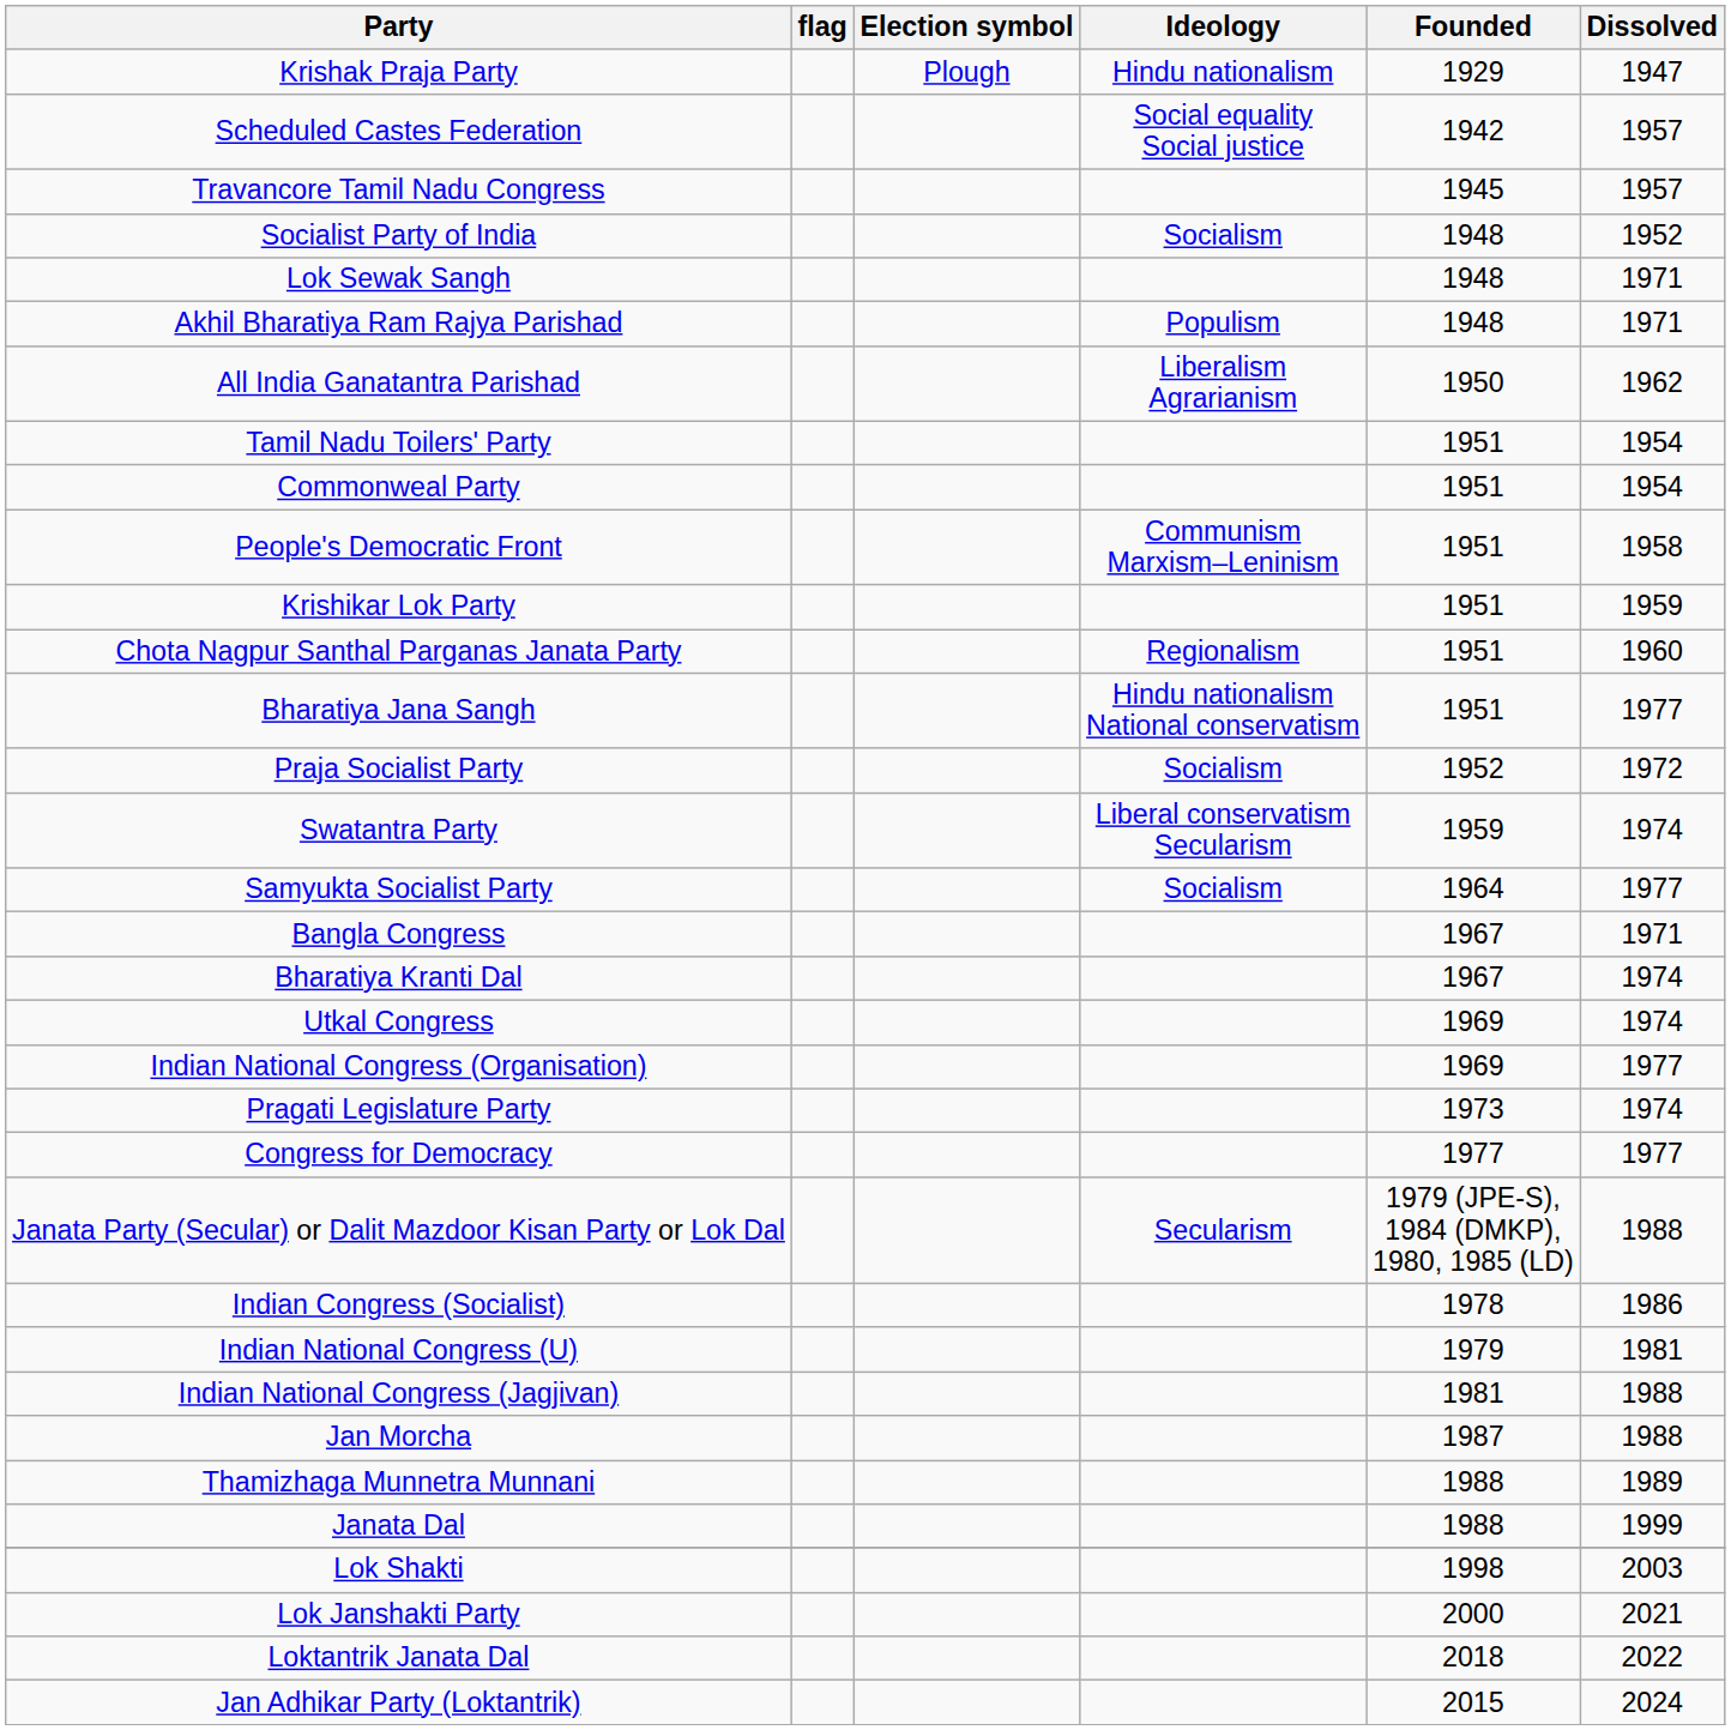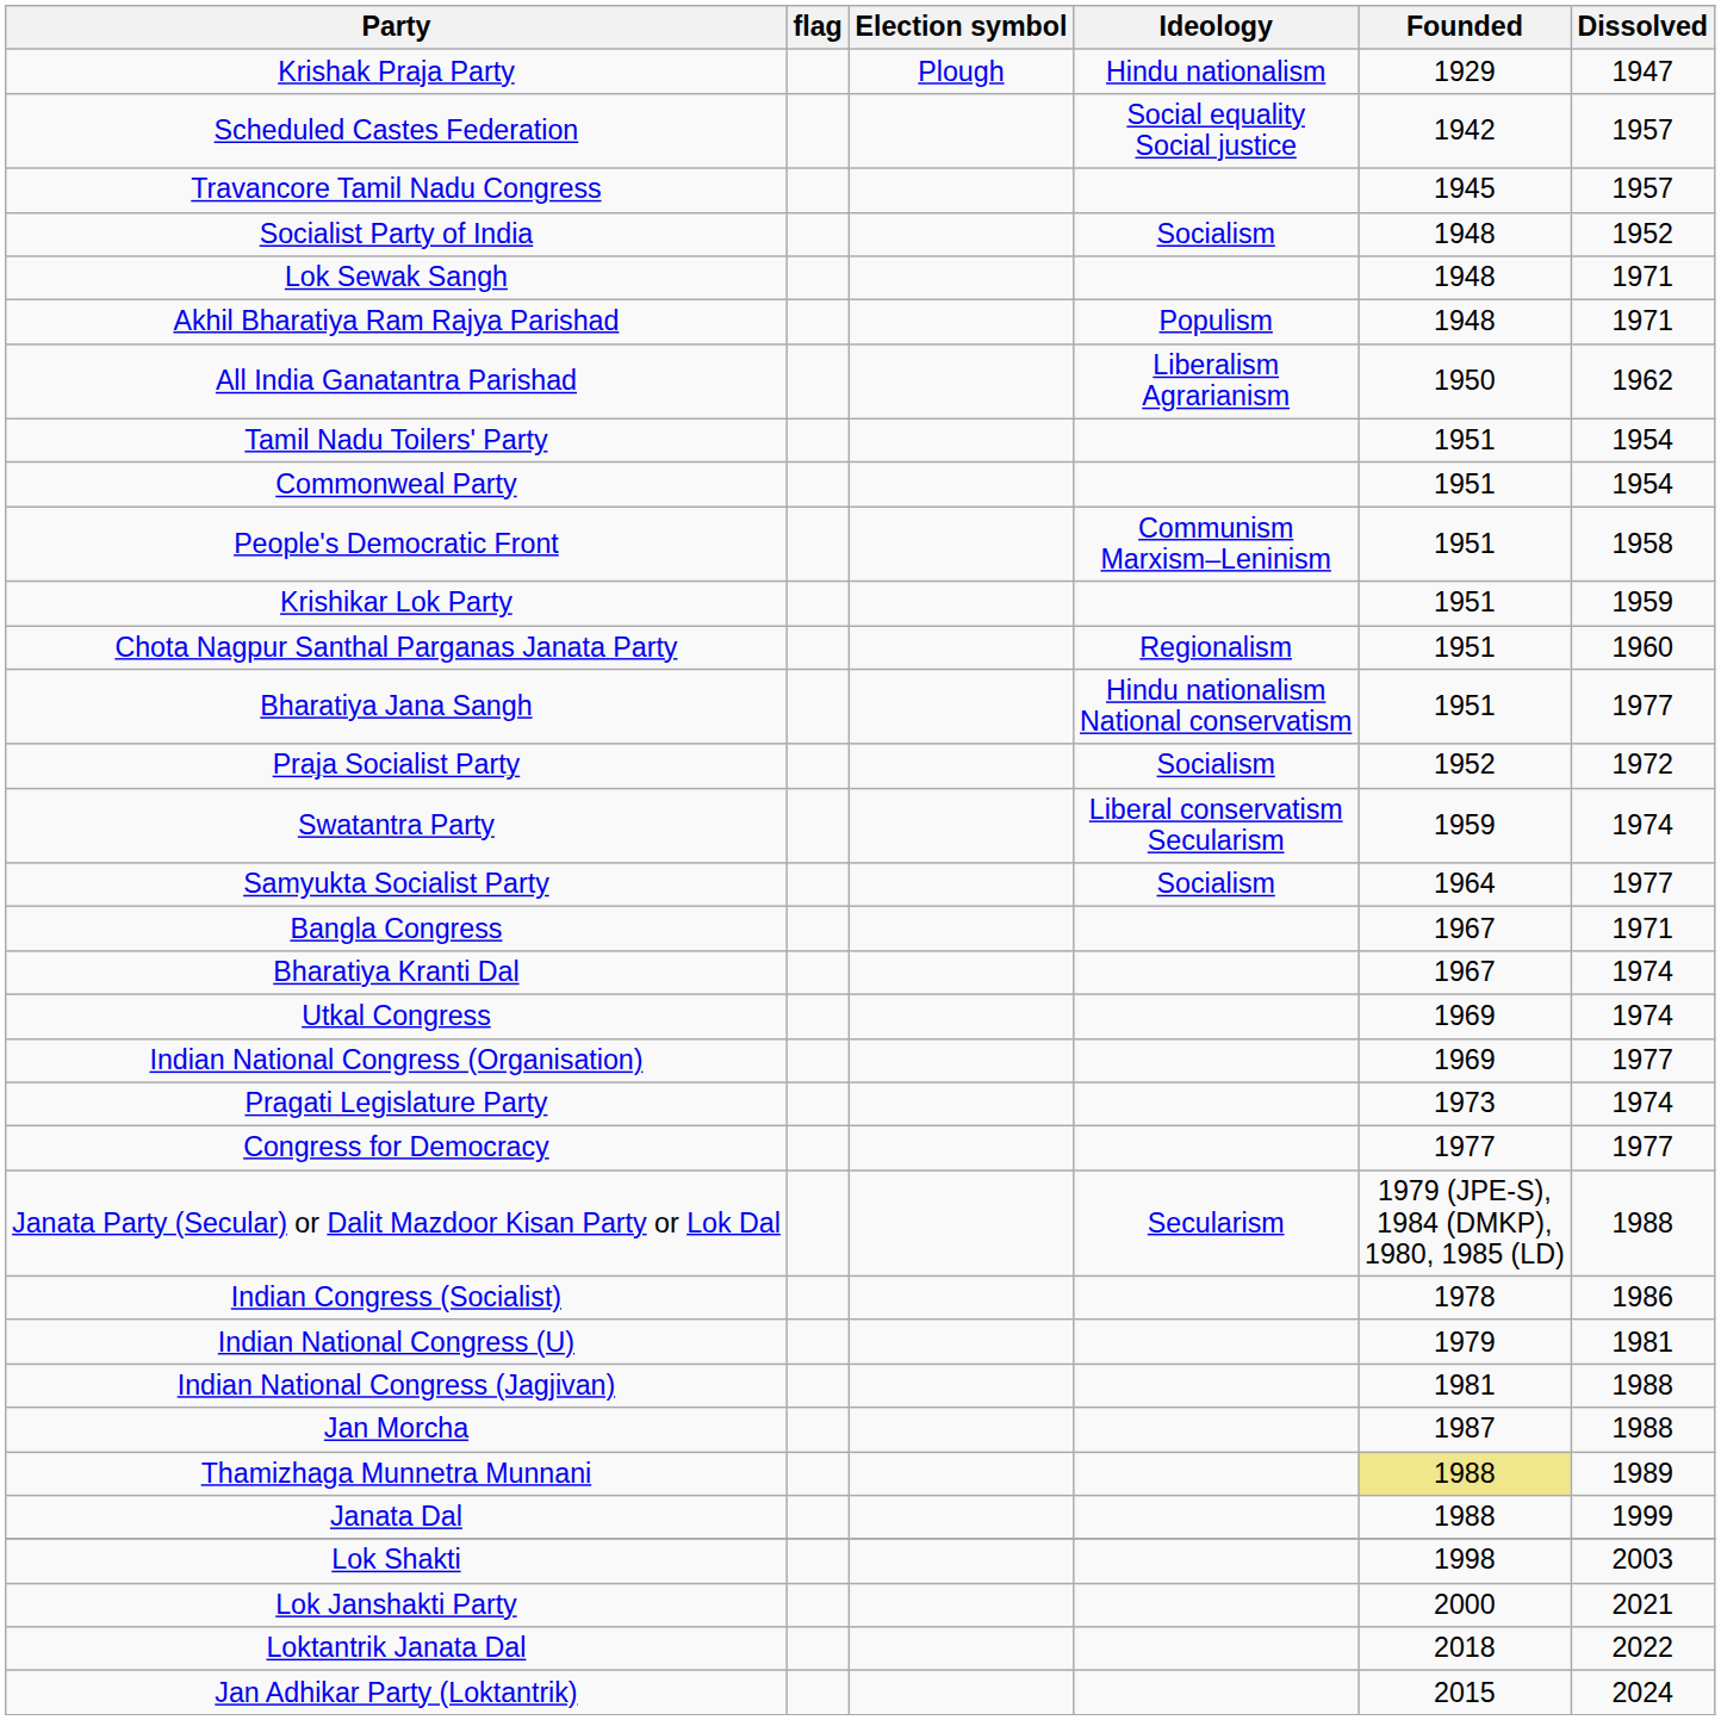Thamizhaga Munnetra Munnani | Founded: no background -> khaki background
